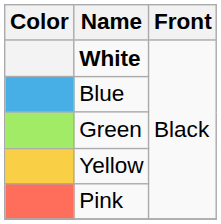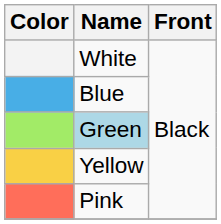White | Name: bold -> normal
Green | Name: no background -> lightblue background
